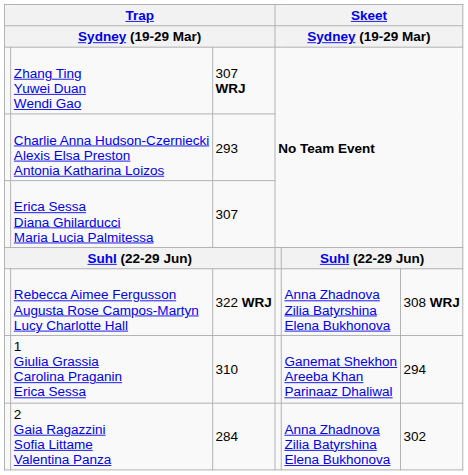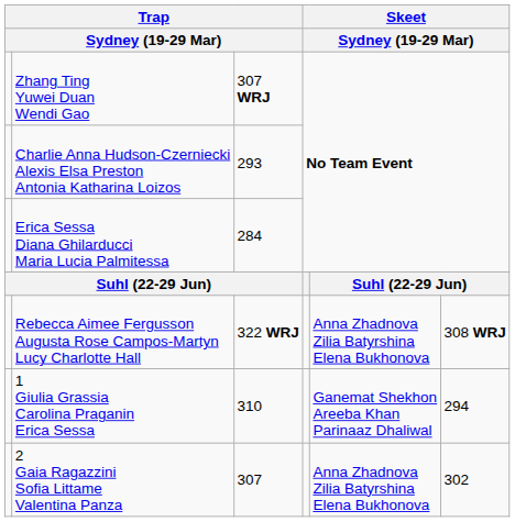Erica Sessa Diana Ghilarducci Maria Lucia Palmitessa | column 3: 307 -> 284
2 Gaia Ragazzini Sofia Littame Valentina Panza | column 3: 284 -> 307
